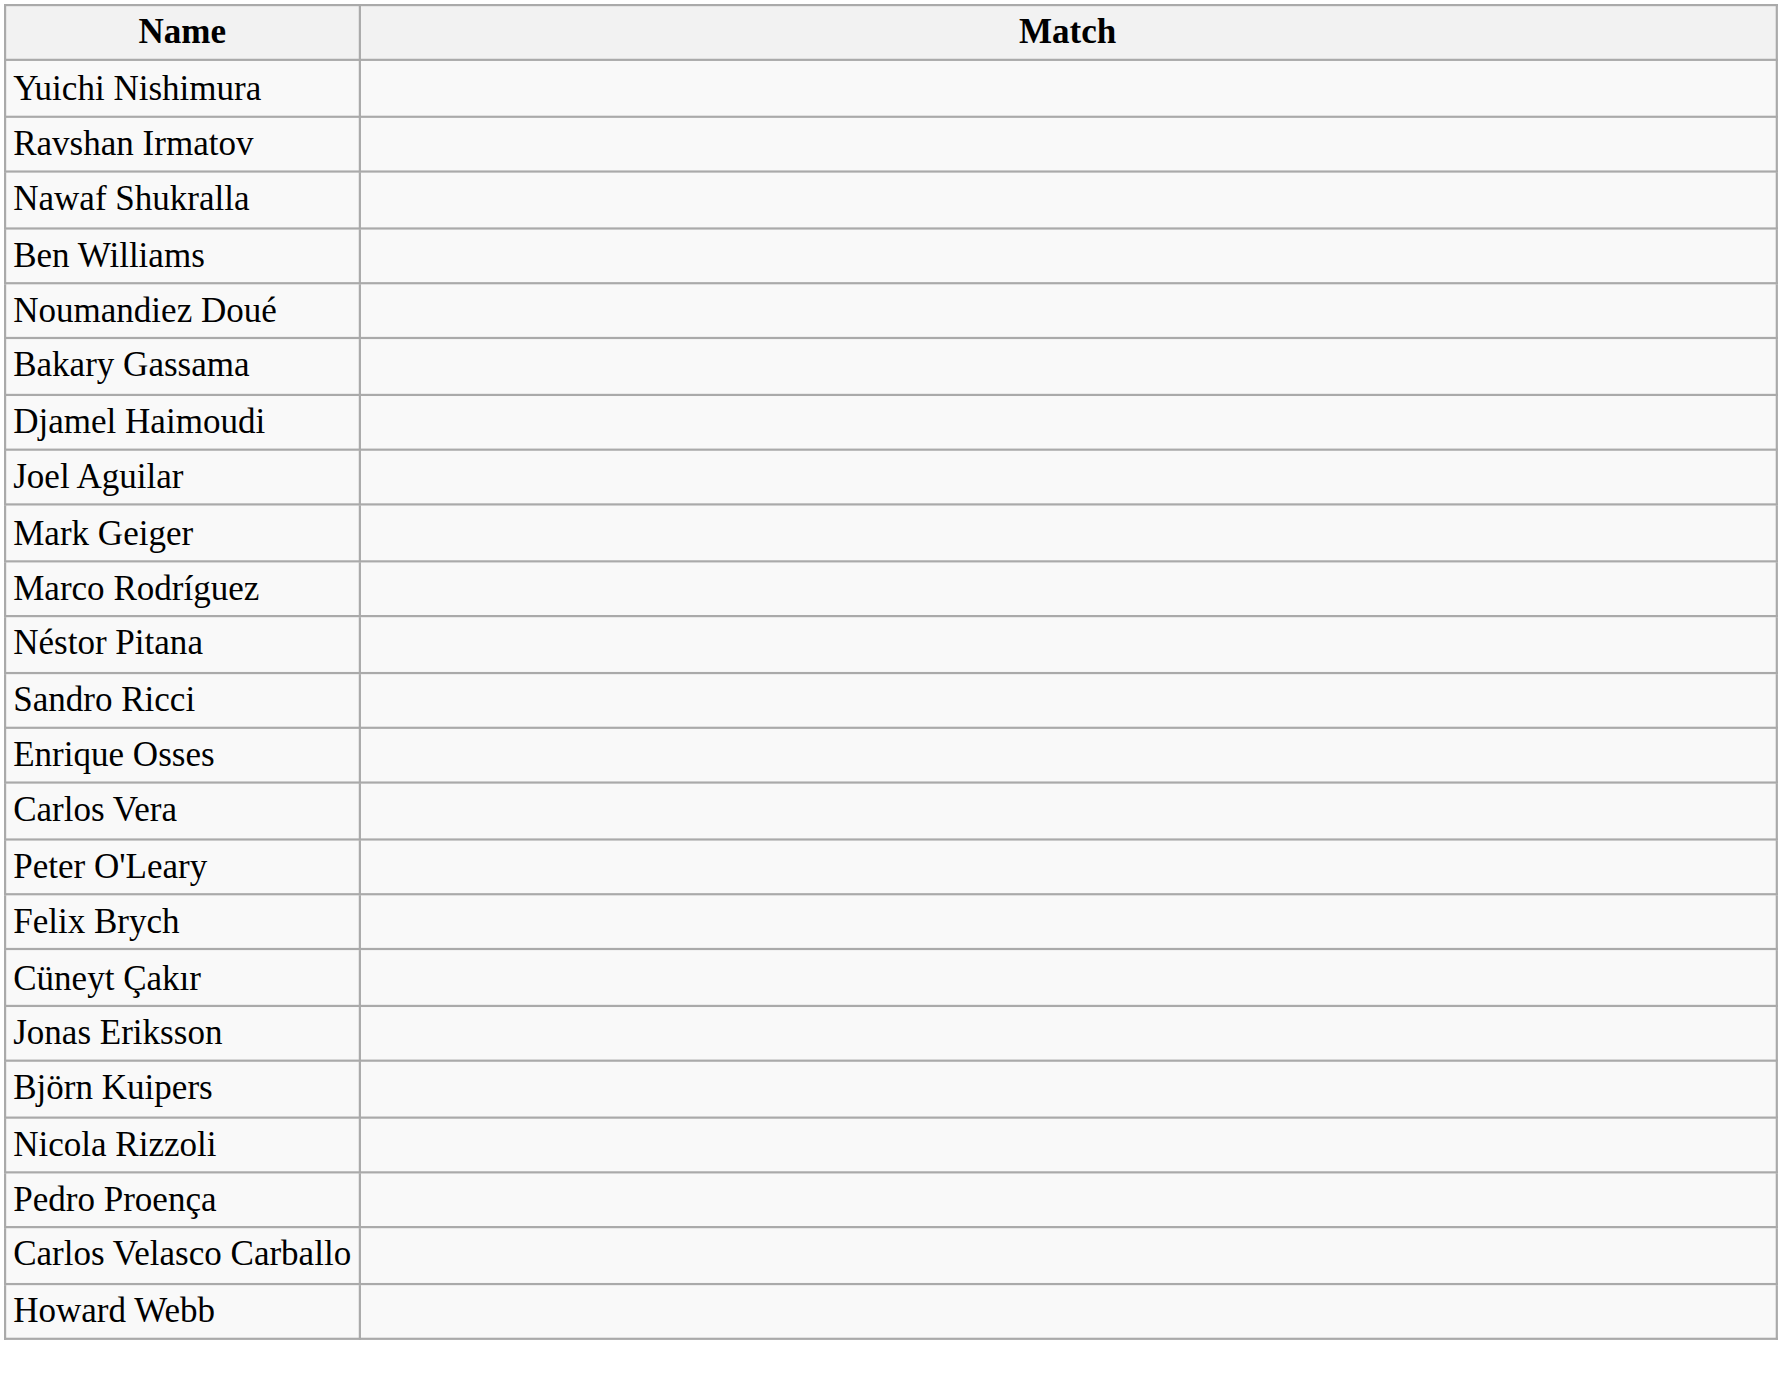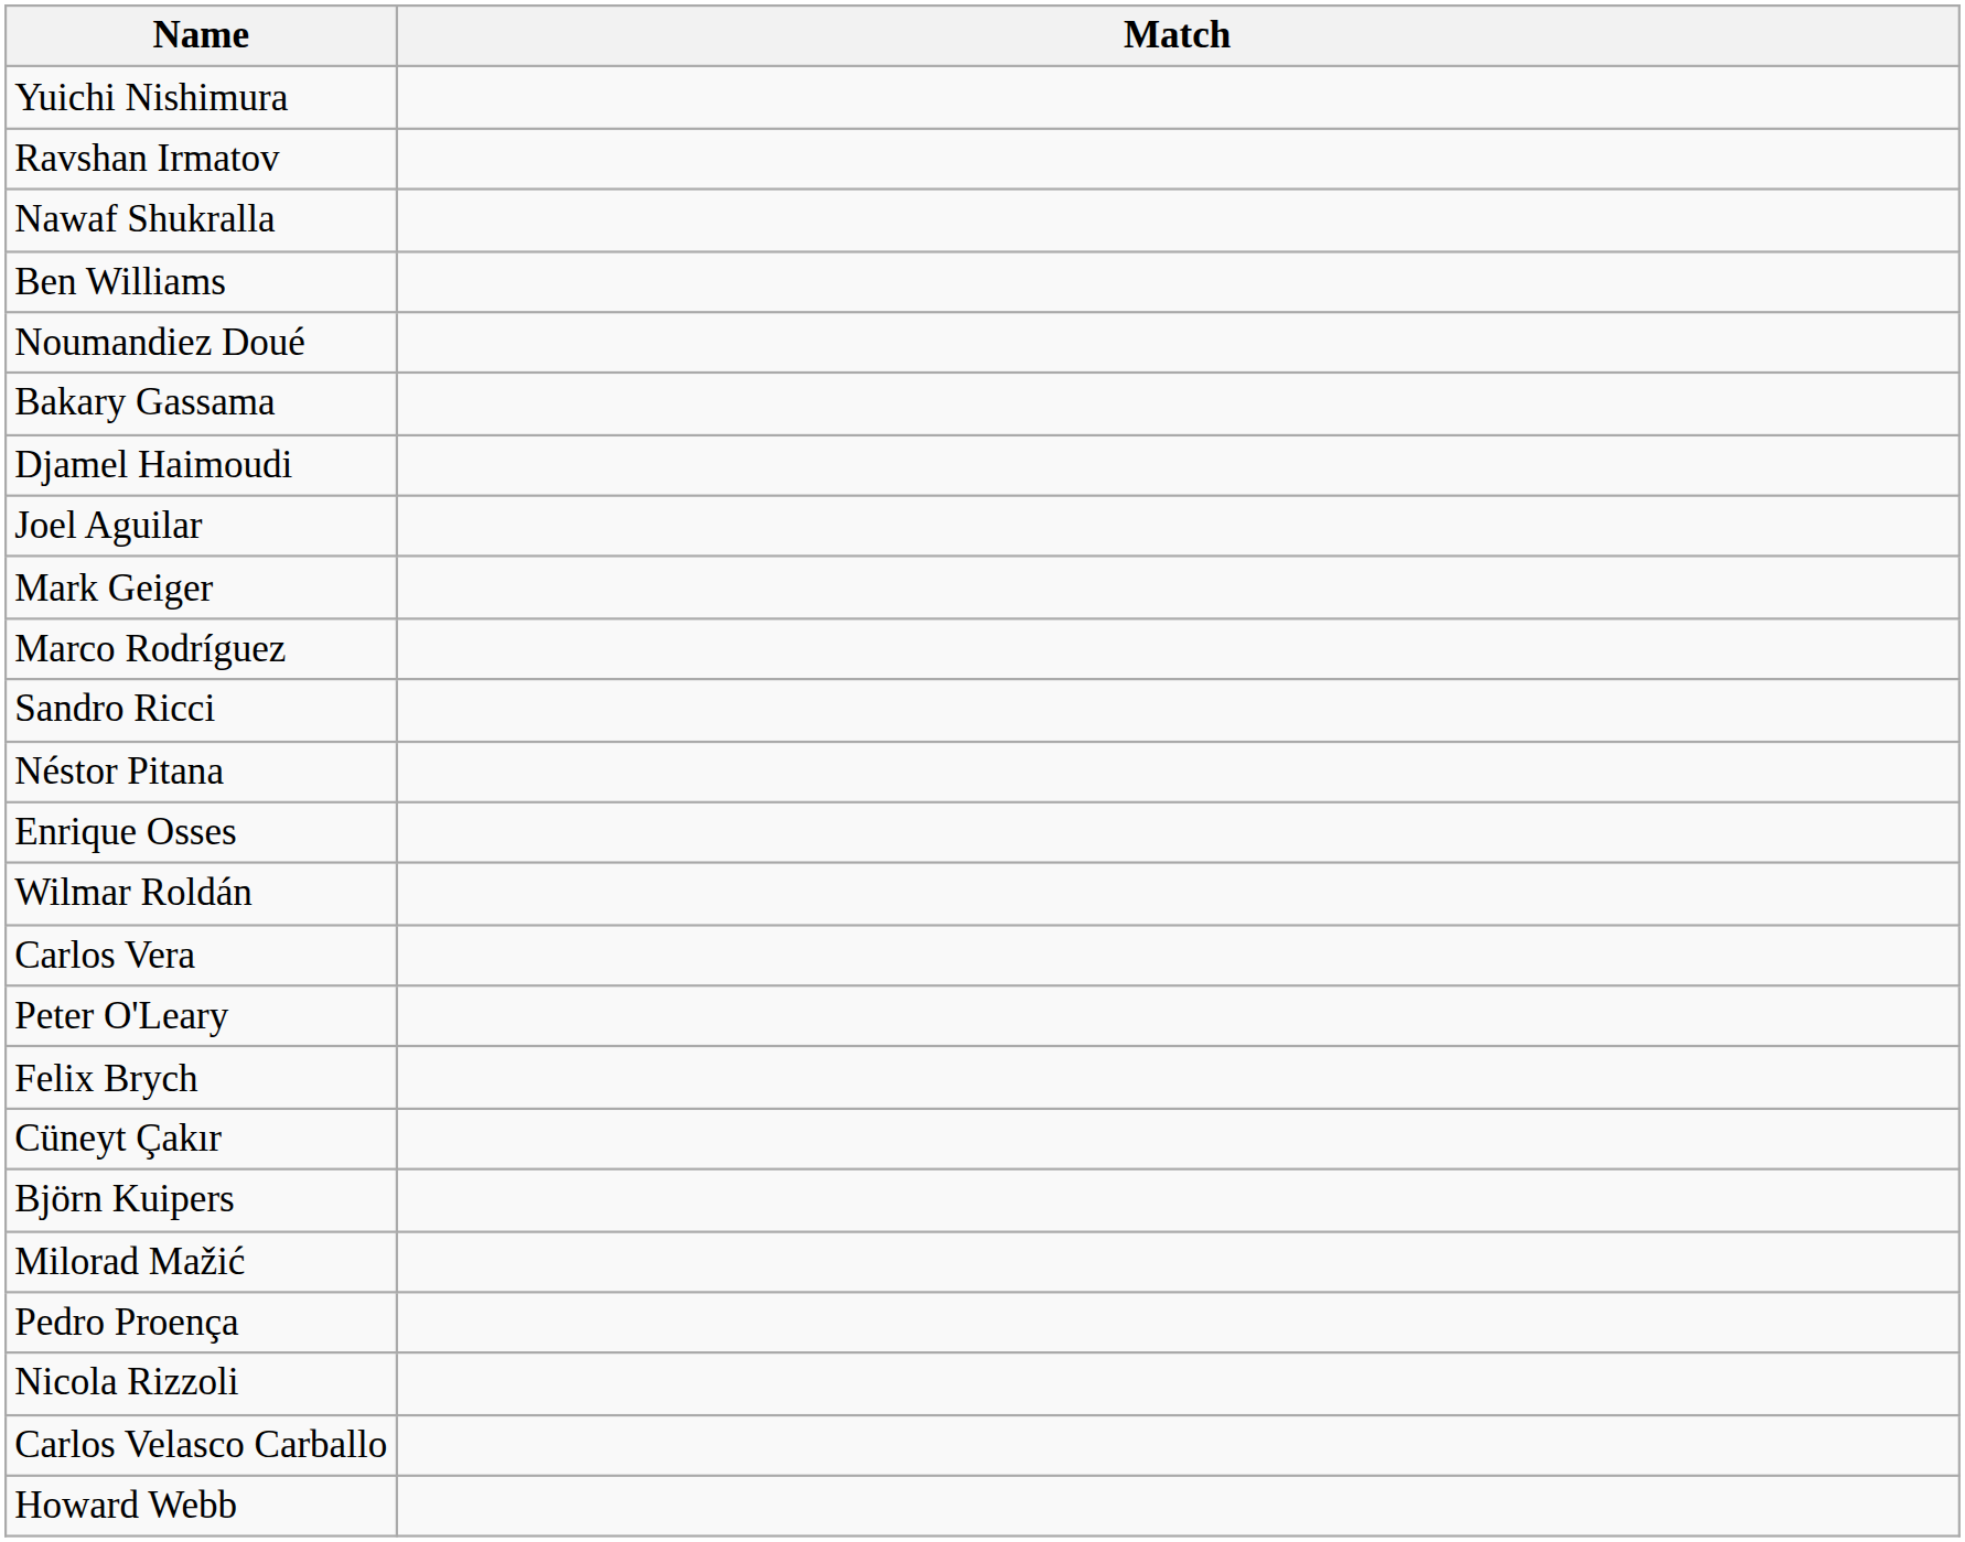rows swapped: Néstor Pitana <-> Sandro Ricci
+ row: Wilmar Roldán
- row: Jonas Eriksson
+ row: Milorad Mažić
rows swapped: Pedro Proença <-> Nicola Rizzoli
